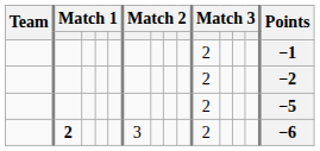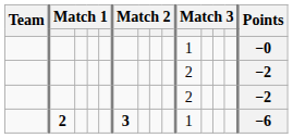row 3 | column 10: 2 -> 1
row 3 | Points: −1 -> −0
row 5 | Points: −5 -> −2
row 6 | column 6: normal -> bold
row 6 | column 10: 2 -> 1
